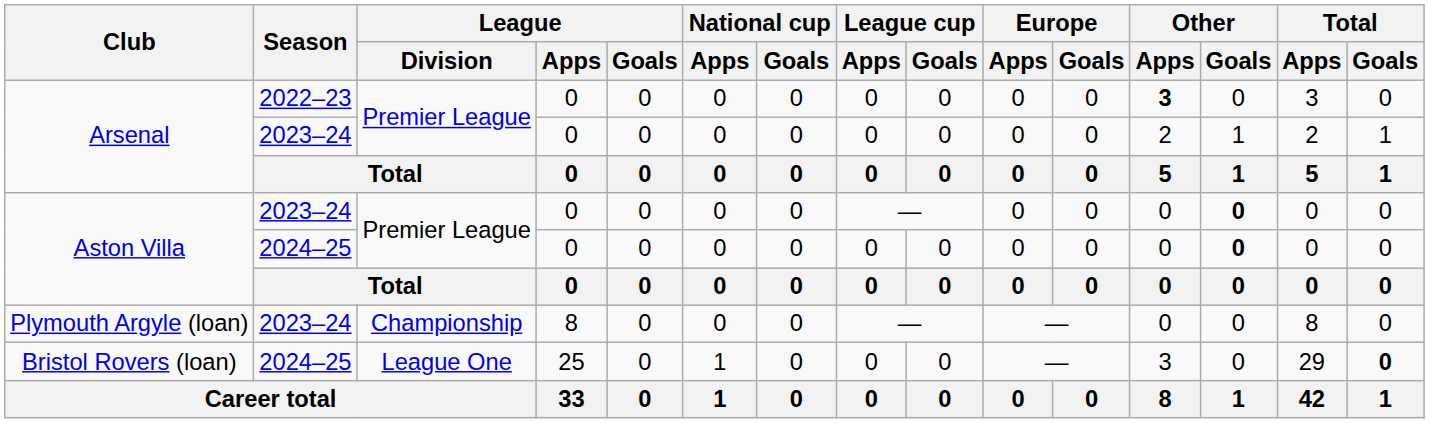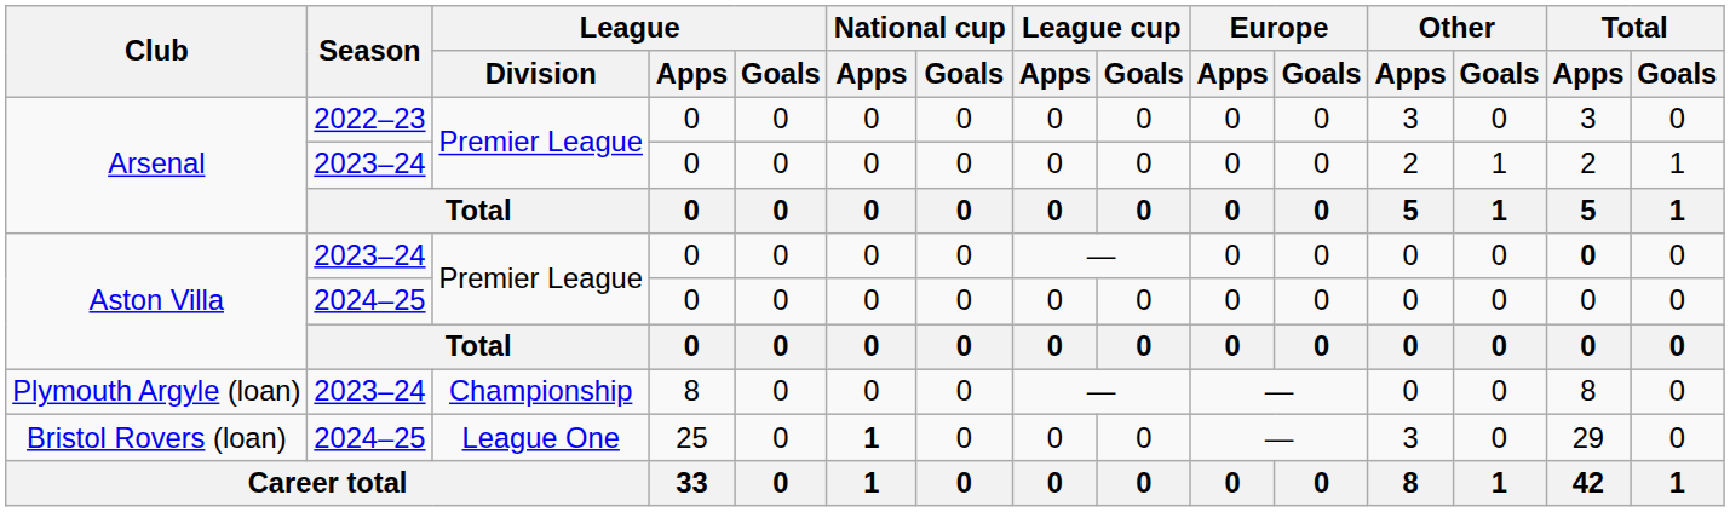Arsenal / 2022–23 | Other / Apps: bold -> normal
Aston Villa / 2023–24 | Other / Goals: bold -> normal
Aston Villa / 2023–24 | Total / Apps: normal -> bold
Aston Villa / 2024–25 | Other / Goals: bold -> normal
Bristol Rovers (loan) | National cup / Apps: normal -> bold
Bristol Rovers (loan) | Total / Goals: bold -> normal
